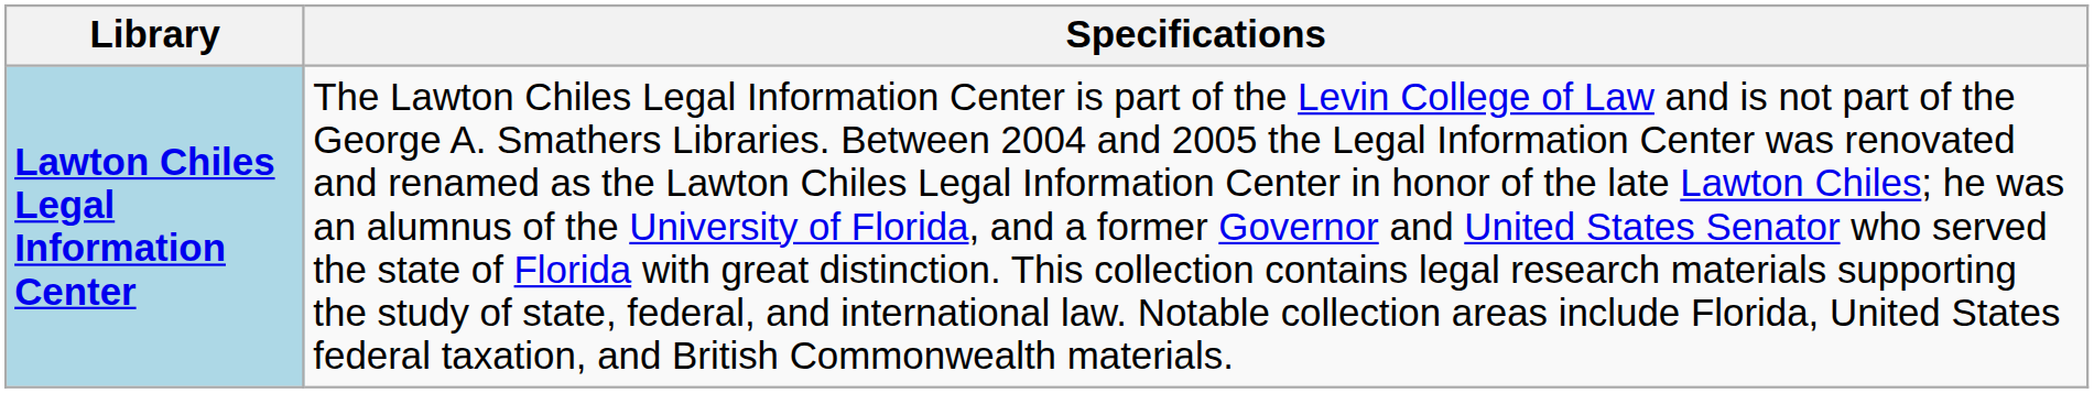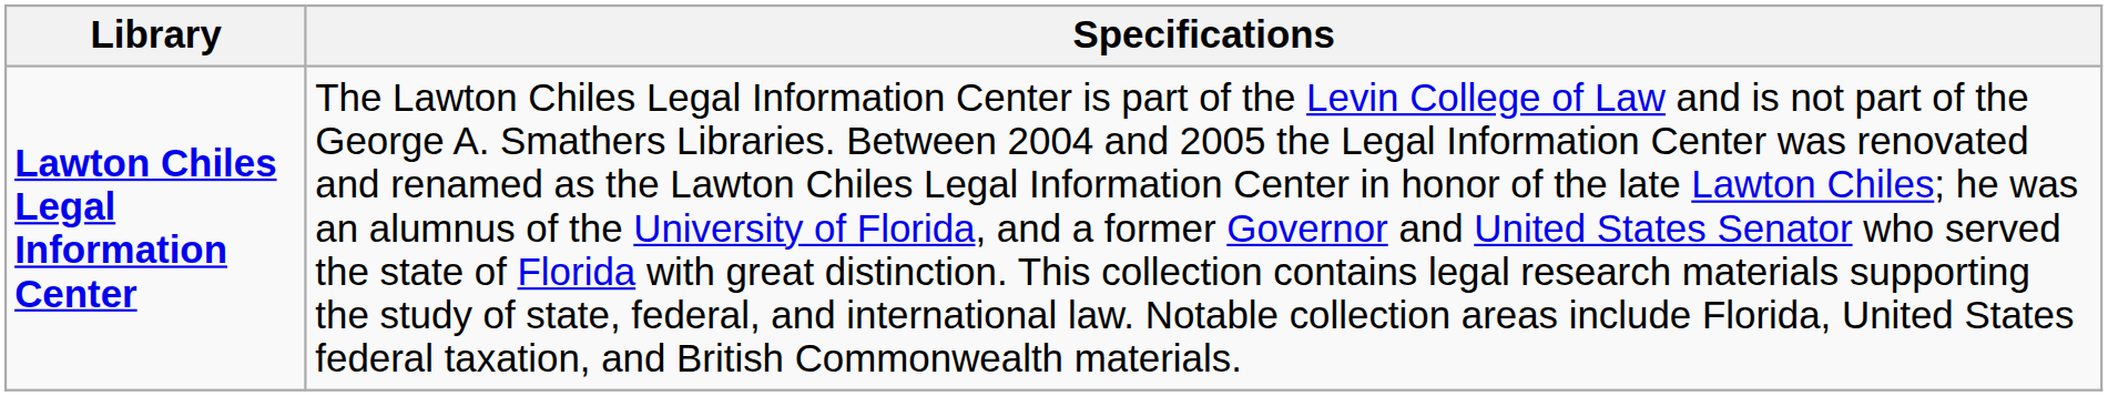Lawton Chiles Legal Information Center | Library: lightblue background -> no background
